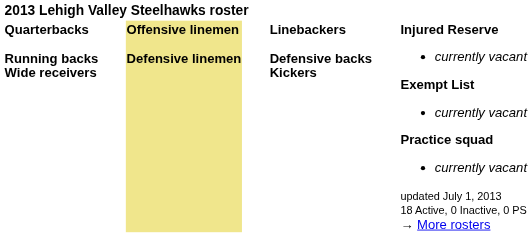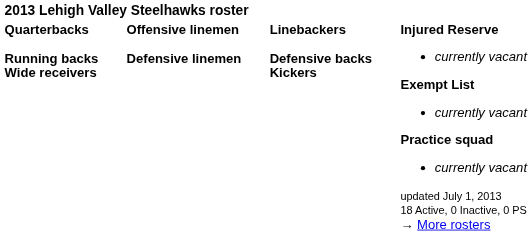Quarterbacks Running backs Wide receivers | column 2: khaki background -> no background
